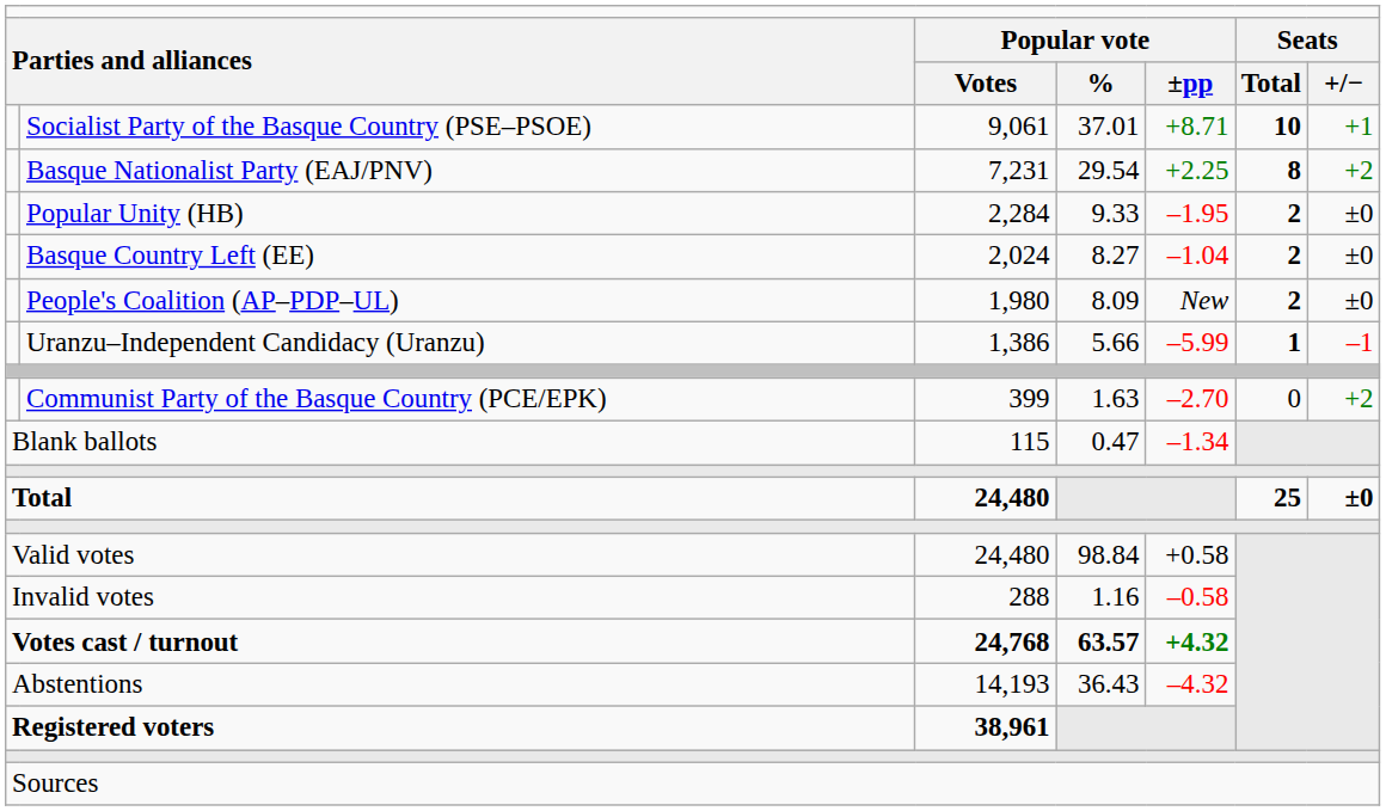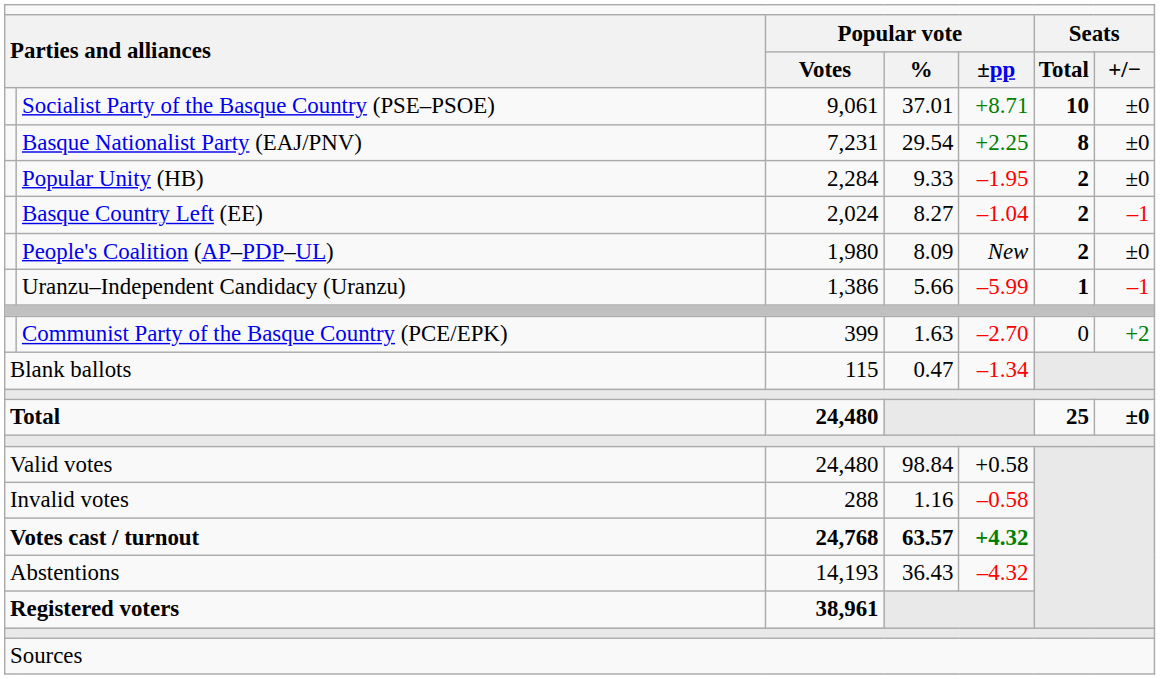Socialist Party of the Basque Country (PSE–PSOE) | column 7: +1 -> ±0
Basque Nationalist Party (EAJ/PNV) | column 7: +2 -> ±0
Basque Country Left (EE) | column 7: ±0 -> –1
